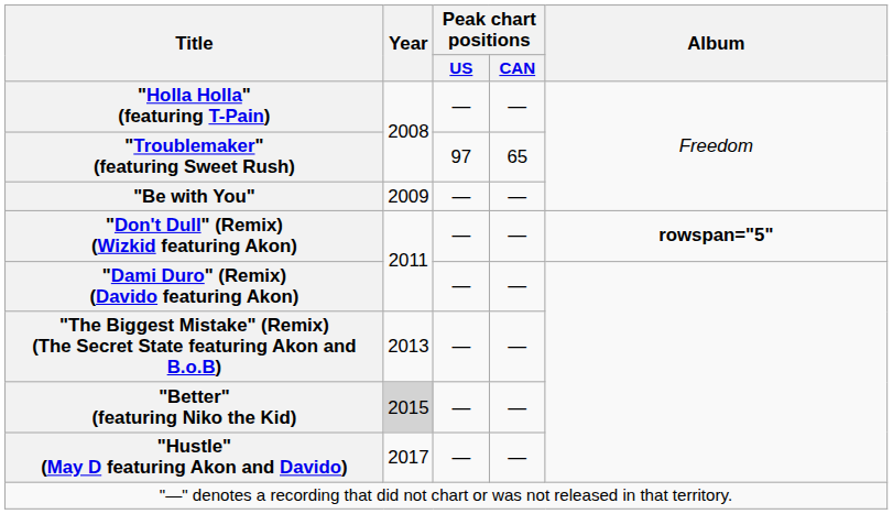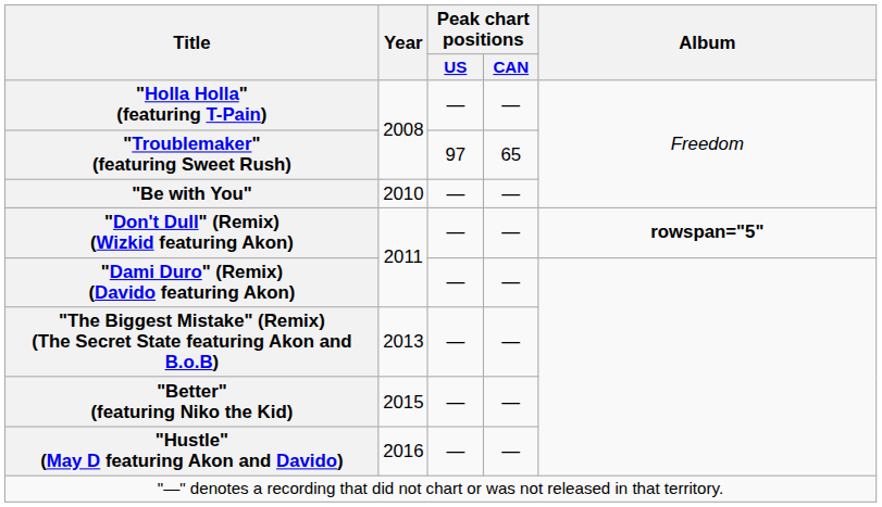"Be with You" | Year: 2009 -> 2010
"Better" (featuring Niko the Kid) | Year: lightgrey background -> no background
"Hustle" (May D featuring Akon and Davido) | Year: 2017 -> 2016
